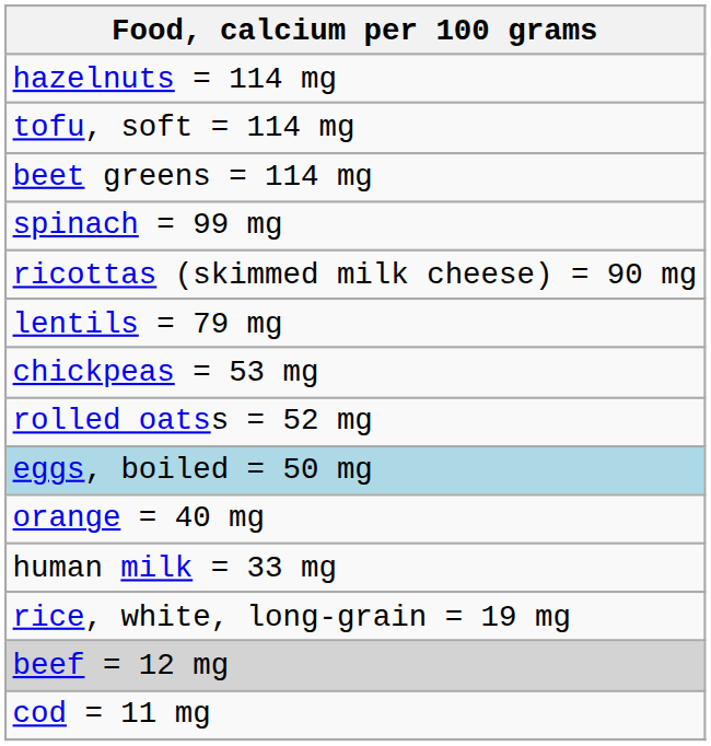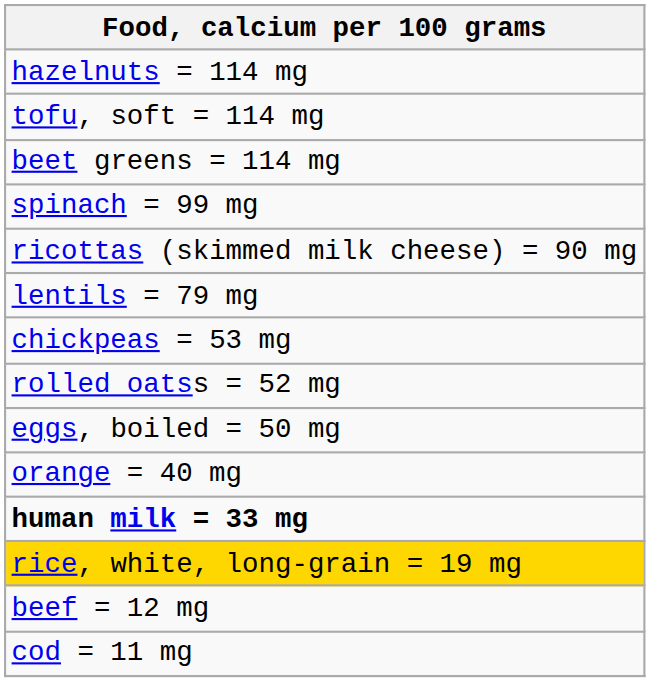row 10 | column 1: lightblue background -> no background
row 12 | column 1: normal -> bold
row 13 | column 1: no background -> gold background
row 14 | column 1: lightgrey background -> no background
